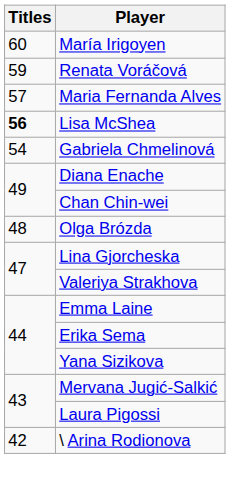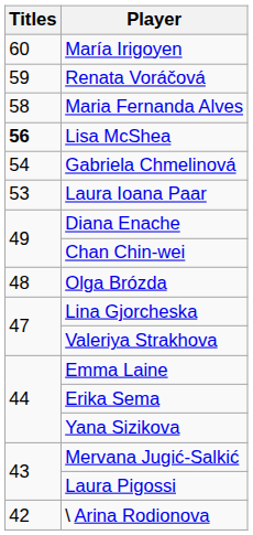Maria Fernanda Alves | Titles: 57 -> 58
+ row: 53 | Laura Ioana Paar
